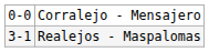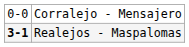Realejos - Maspalomas | column 1: normal -> bold
